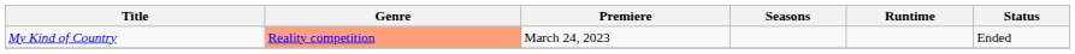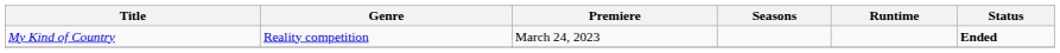My Kind of Country | Genre: lightsalmon background -> no background
My Kind of Country | Status: normal -> bold
